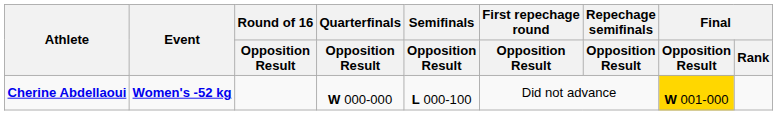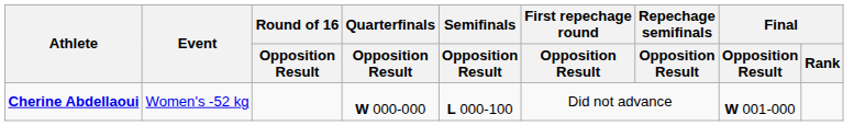Cherine Abdellaoui | Event: bold -> normal
Cherine Abdellaoui | Final / Opposition Result: gold background -> no background
